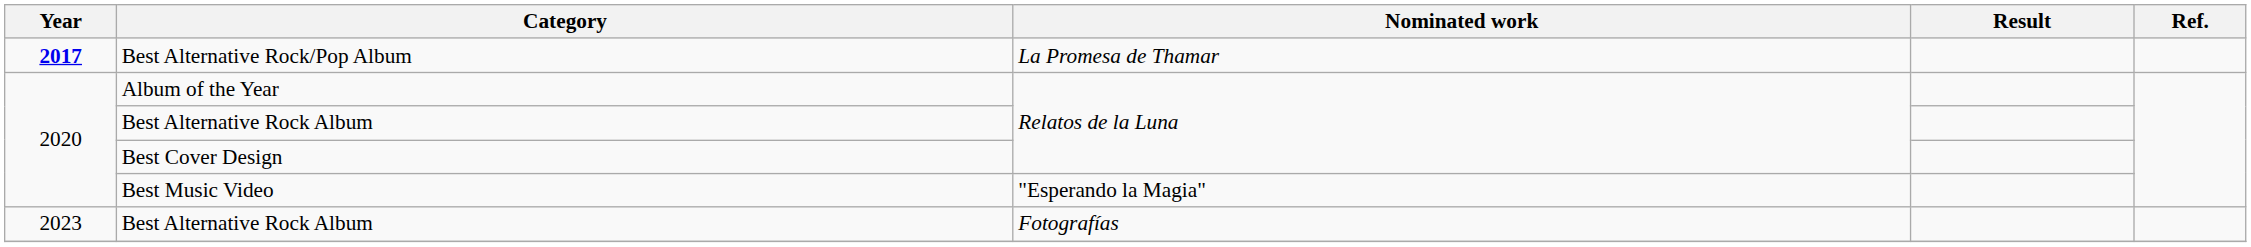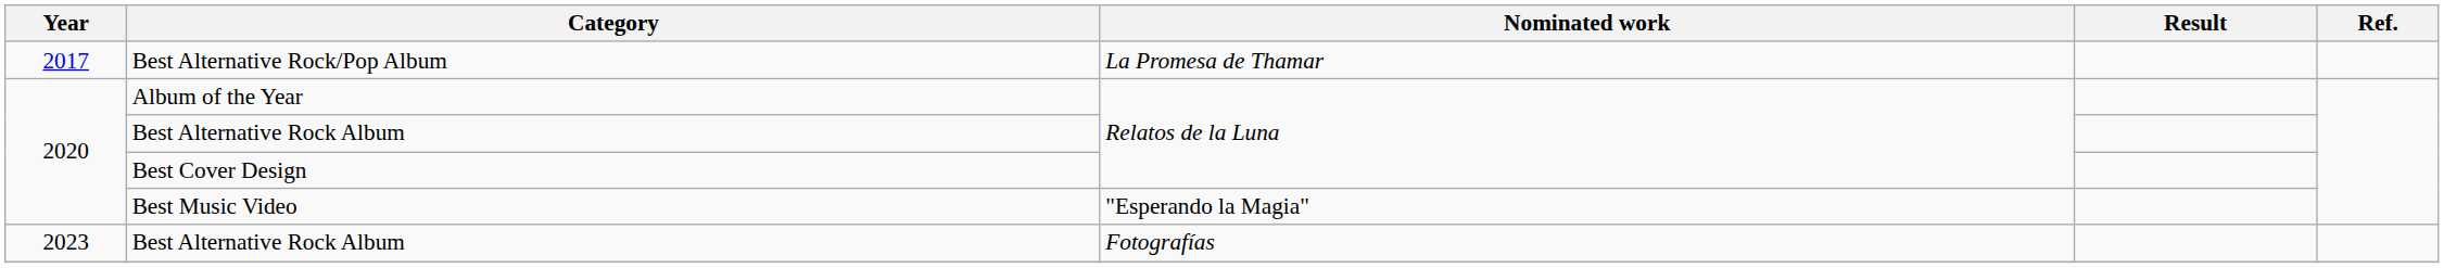Best Alternative Rock/Pop Album | Year: bold -> normal
